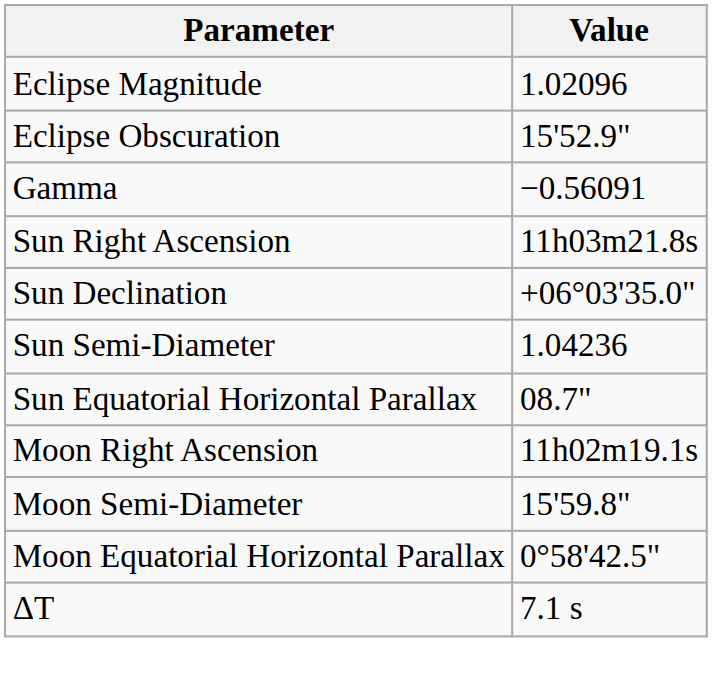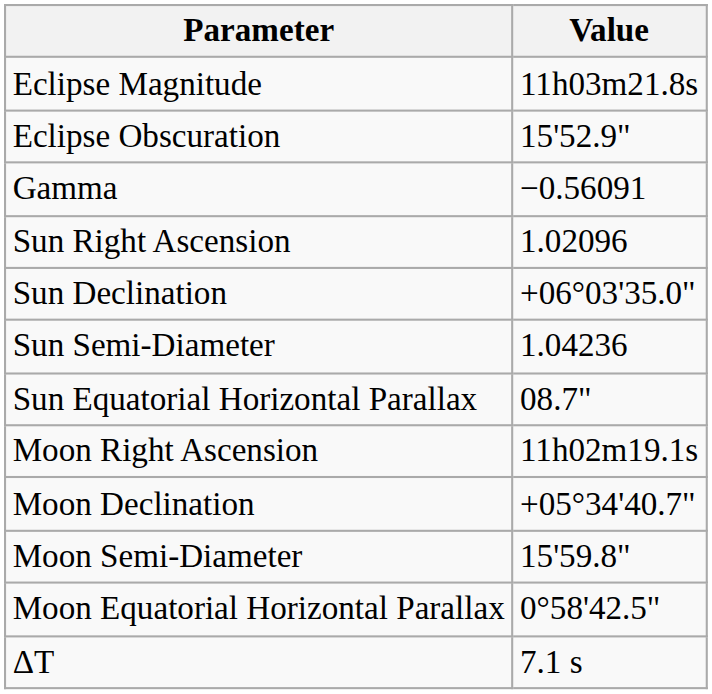Eclipse Magnitude | Value: 1.02096 -> 11h03m21.8s
Sun Right Ascension | Value: 11h03m21.8s -> 1.02096
+ row: Moon Declination | +05°34'40.7"
